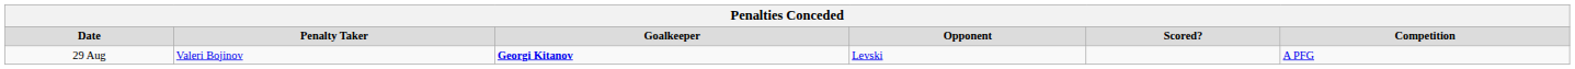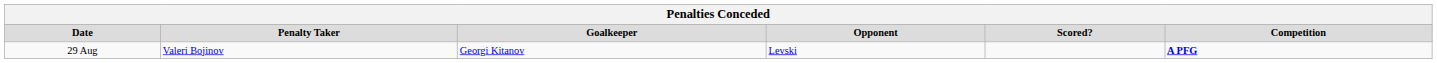29 Aug | Goalkeeper: bold -> normal
29 Aug | Competition: normal -> bold
